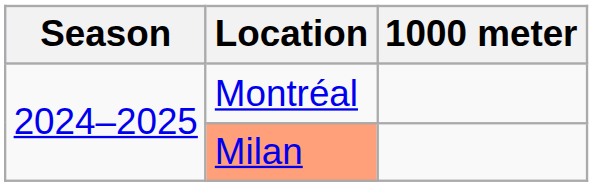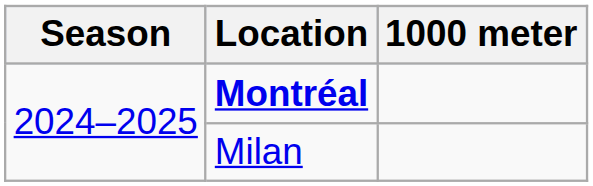Montréal | Location: normal -> bold
Milan | Location: lightsalmon background -> no background
